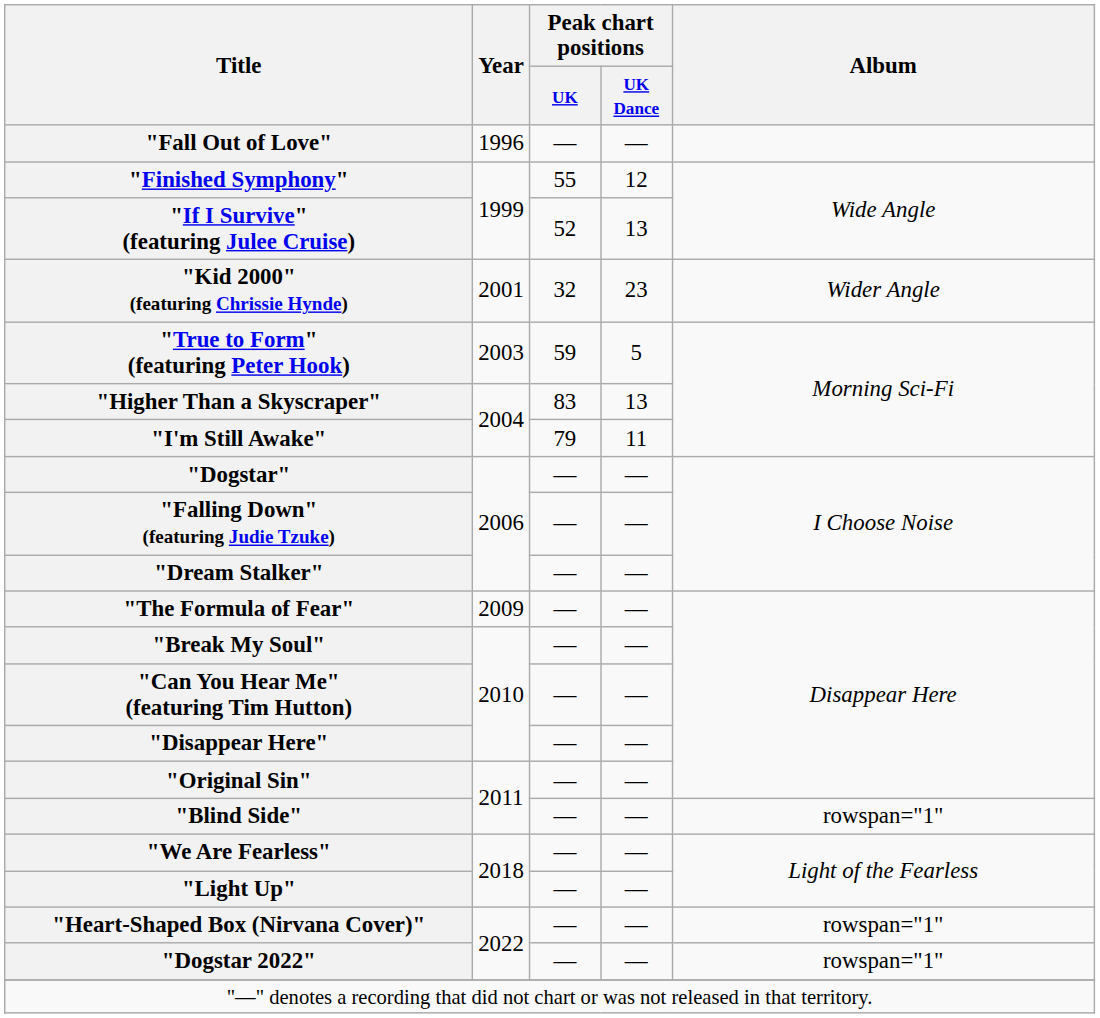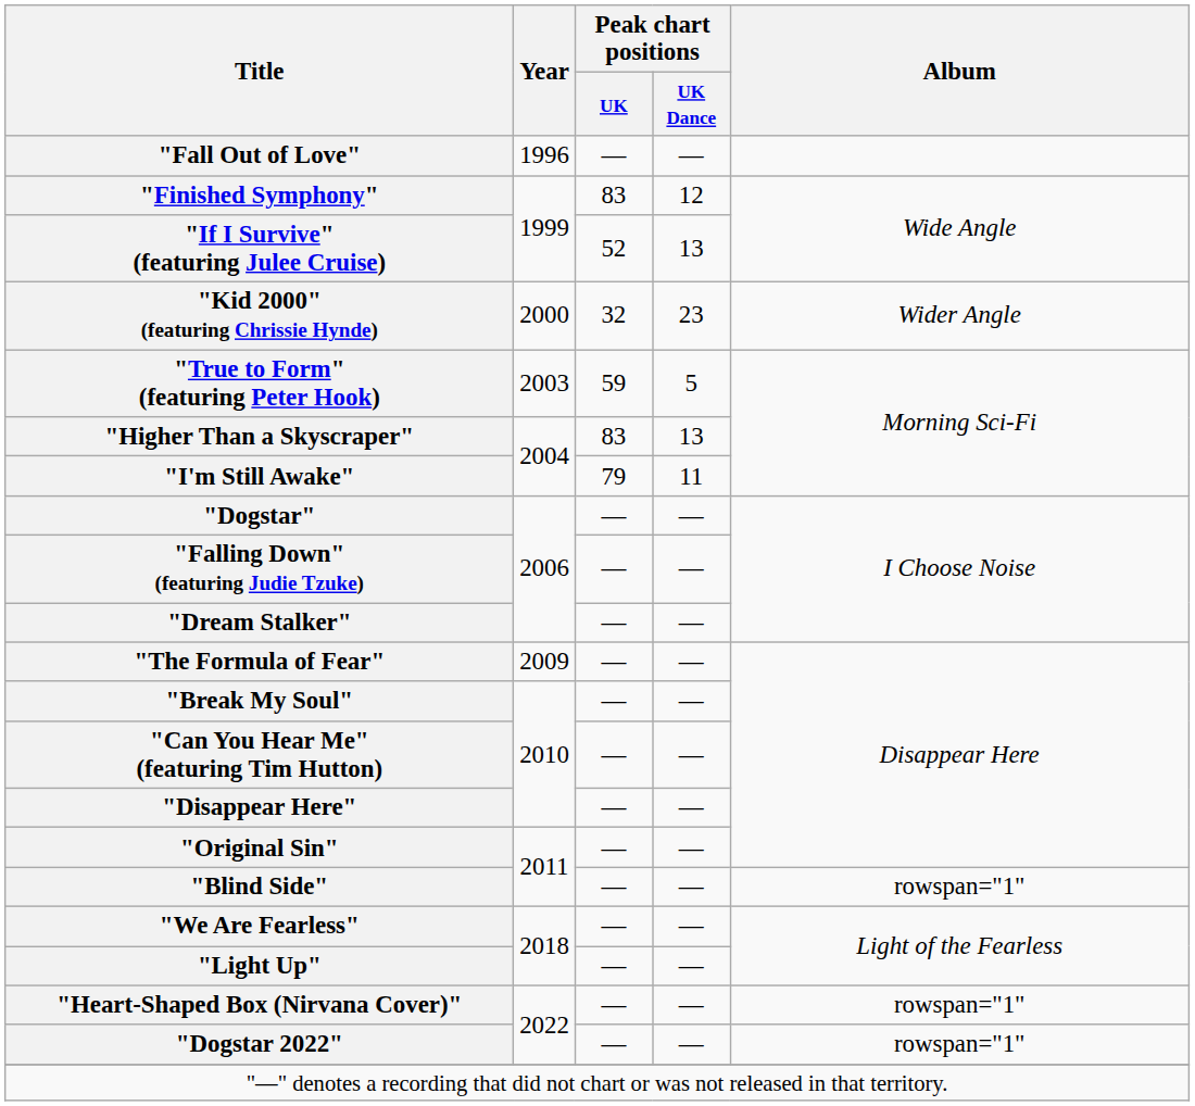"Finished Symphony" | Peak chart positions / UK: 55 -> 83
"Kid 2000" (featuring Chrissie Hynde) | Year: 2001 -> 2000
